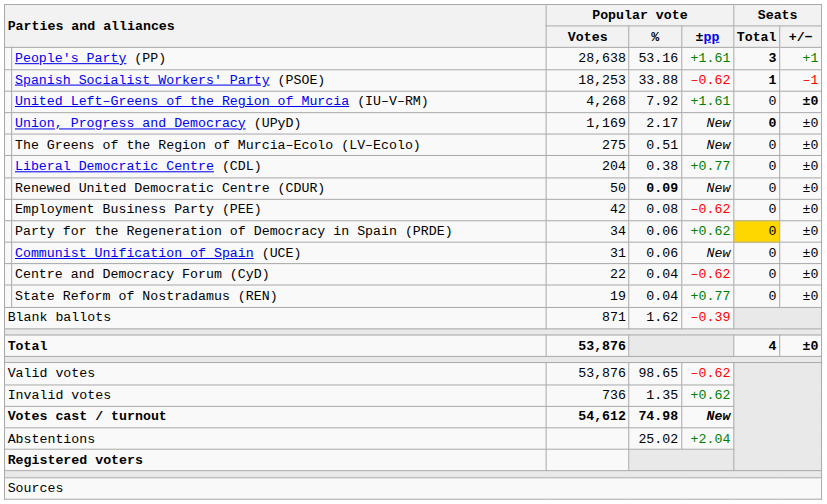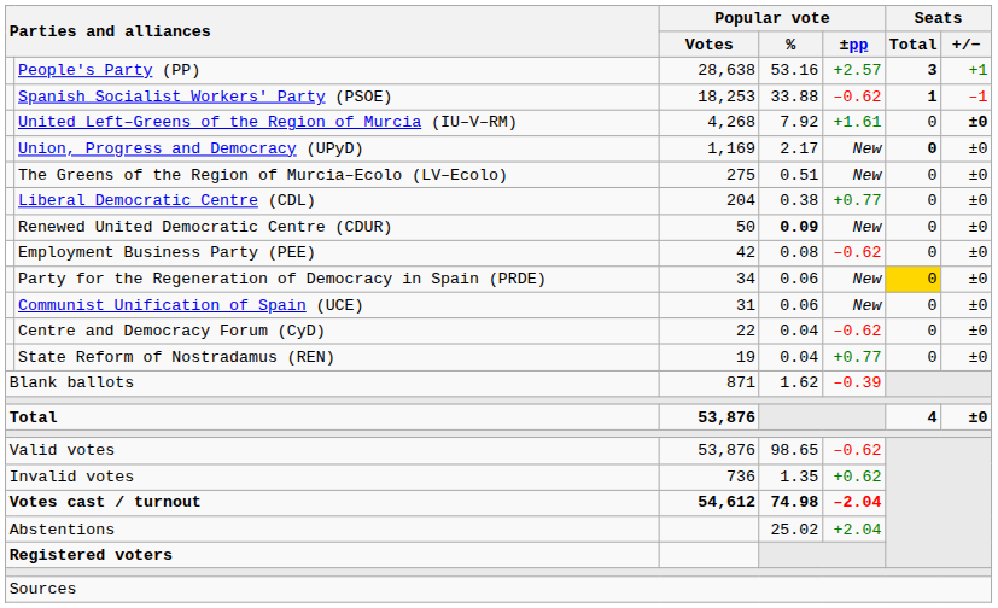People's Party (PP) | Popular vote / ±pp: +1.61 -> +2.57
Party for the Regeneration of Democracy in Spain (PRDE) | Popular vote / ±pp: +0.62 -> New
Votes cast / turnout | Popular vote / ±pp: New -> –2.04
